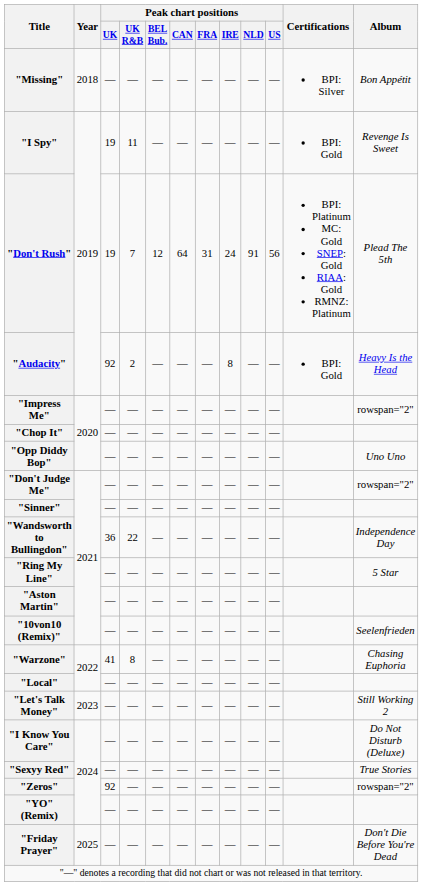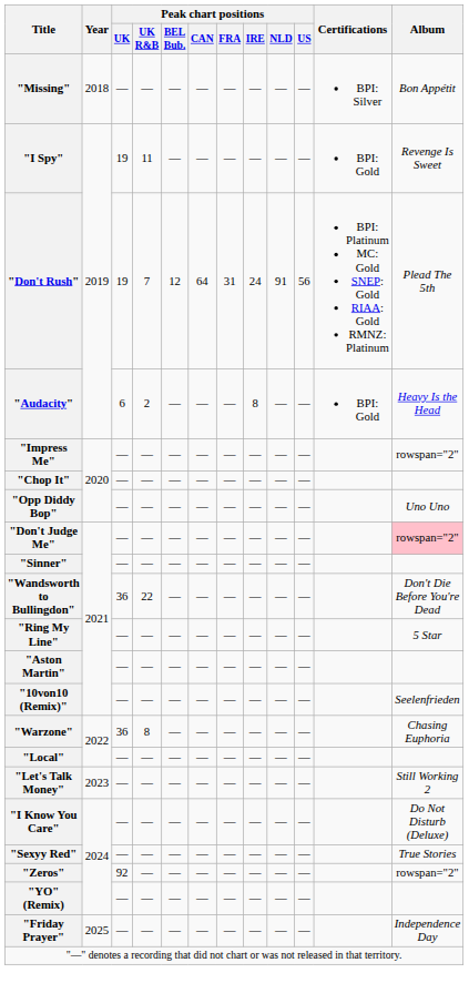"Audacity" | Peak chart positions / UK: 92 -> 6
"Don't Judge Me" | Album: no background -> pink background
"Wandsworth to Bullingdon" | Album: Independence Day -> Don't Die Before You're Dead
"Warzone" | Peak chart positions / UK: 41 -> 36
"Friday Prayer" | Album: Don't Die Before You're Dead -> Independence Day
